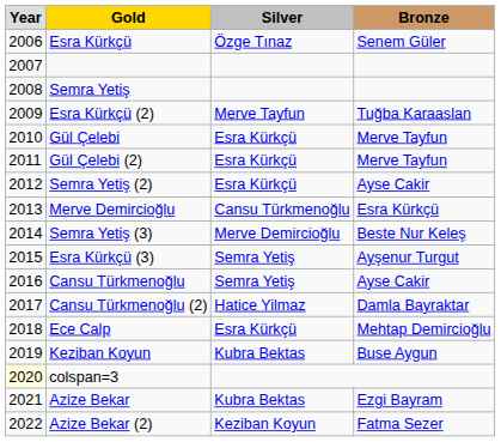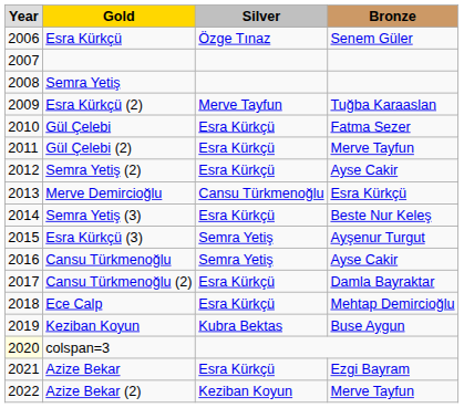Gül Çelebi | column 4: Merve Tayfun -> Fatma Sezer
Semra Yetiş (3) | column 3: Merve Demircioğlu -> Esra Kürkçü
Cansu Türkmenoğlu (2) | column 3: Hatice Yilmaz -> Esra Kürkçü
Azize Bekar | column 3: Kubra Bektas -> Esra Kürkçü
Azize Bekar (2) | column 4: Fatma Sezer -> Merve Tayfun
